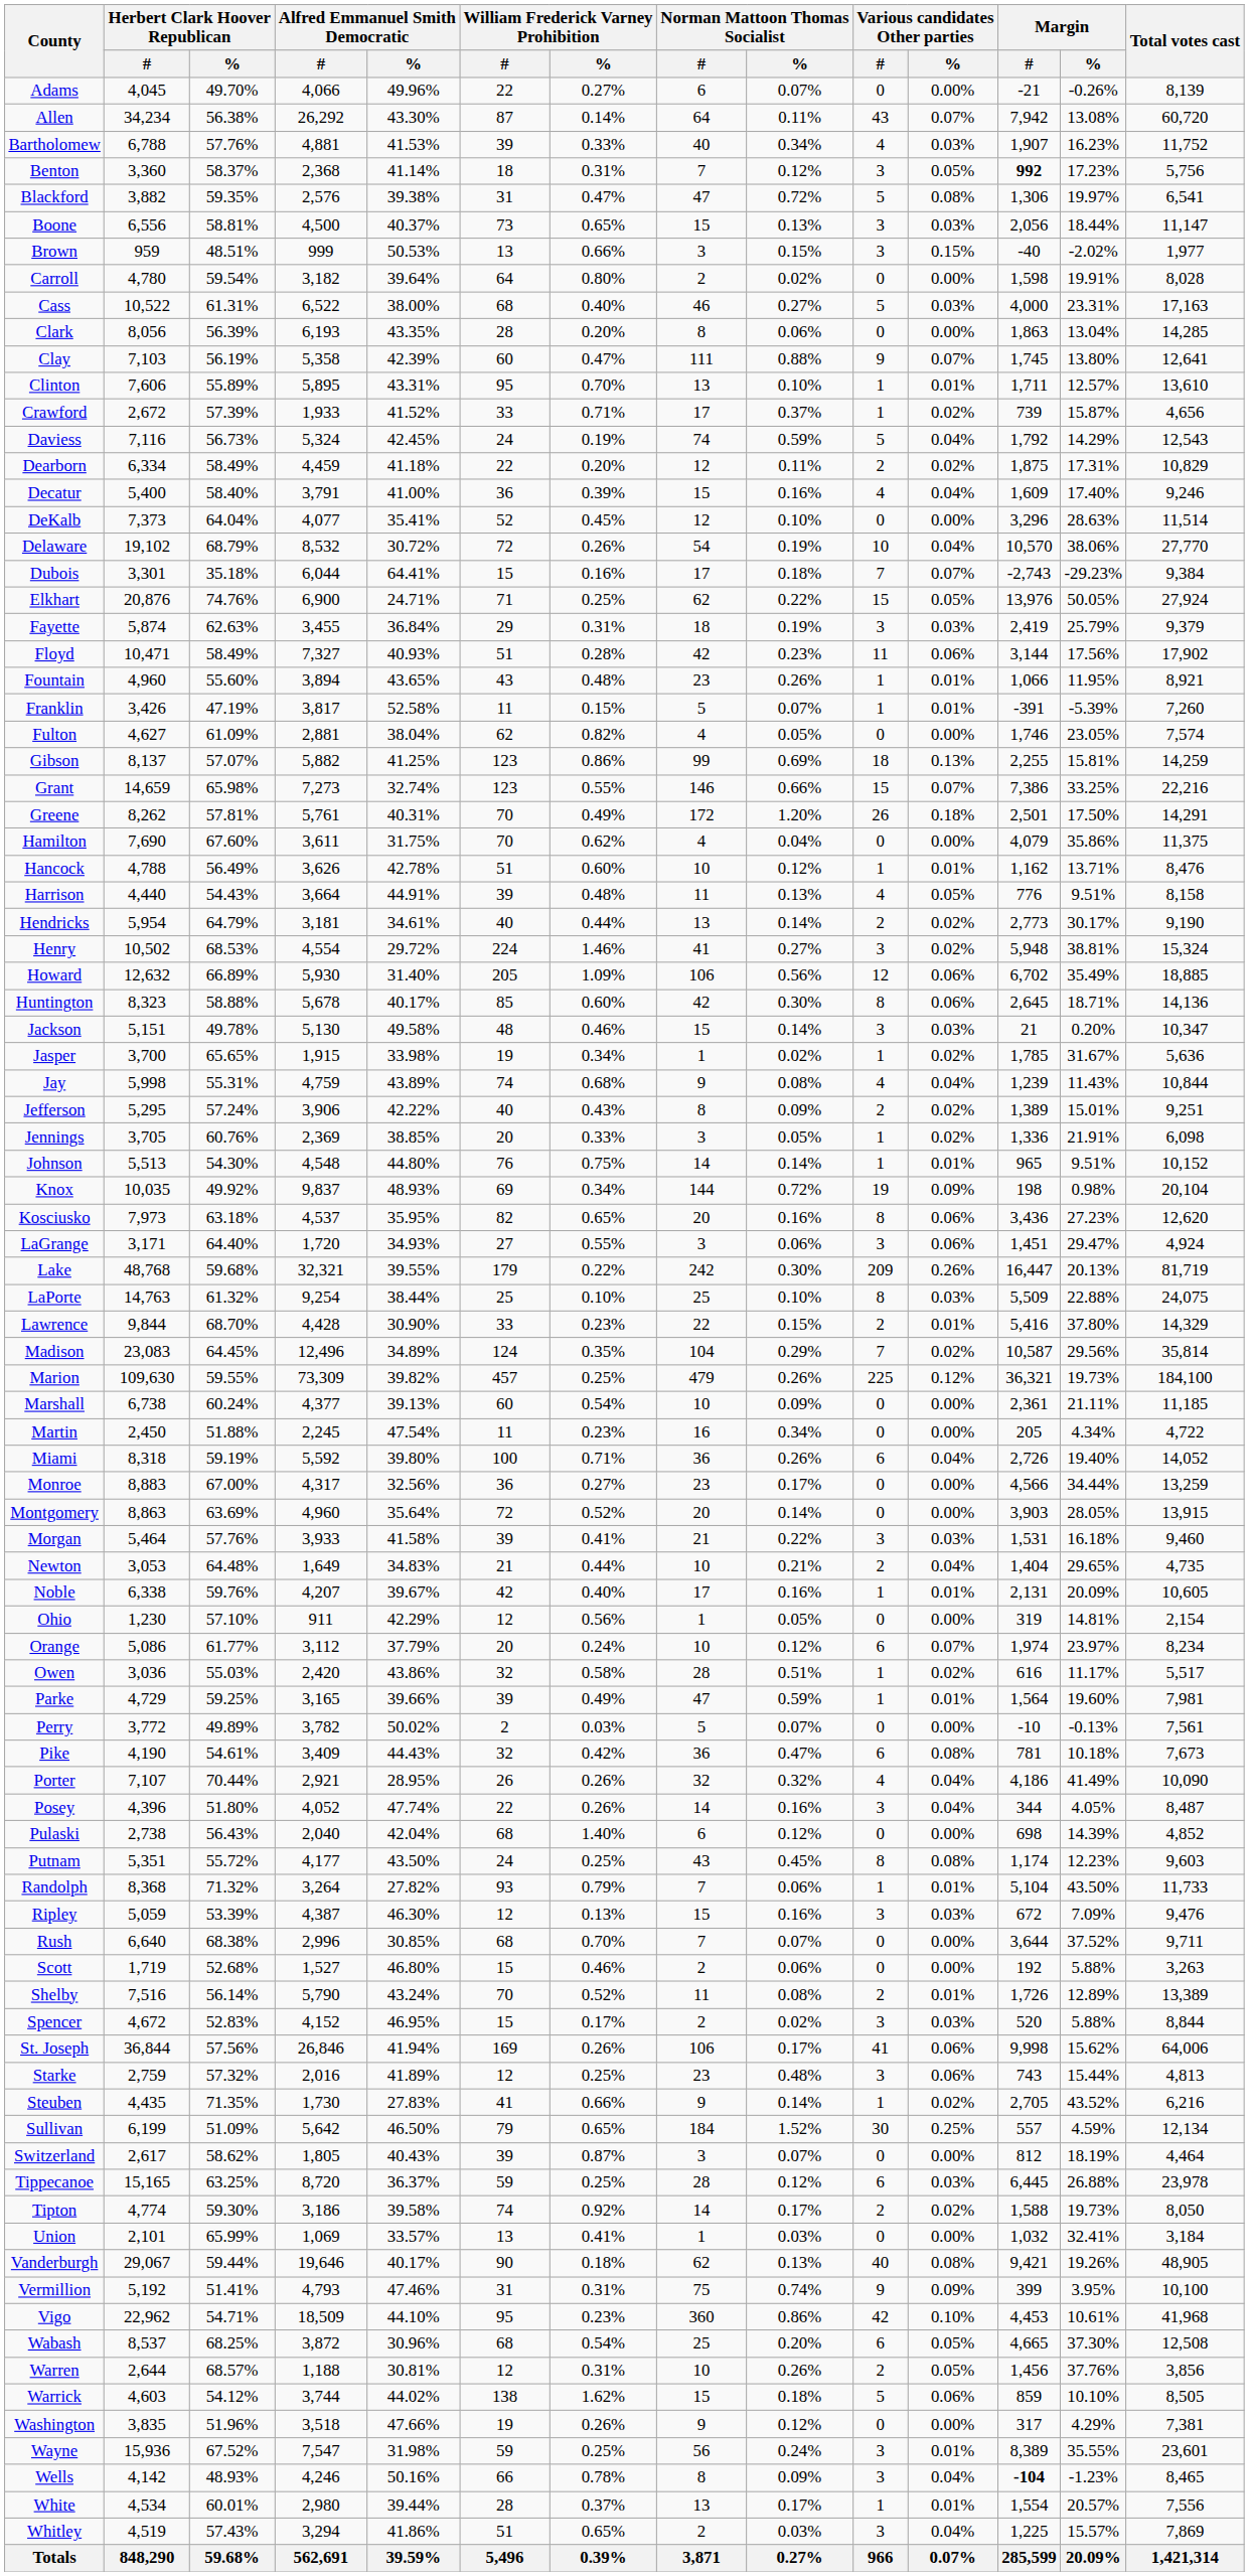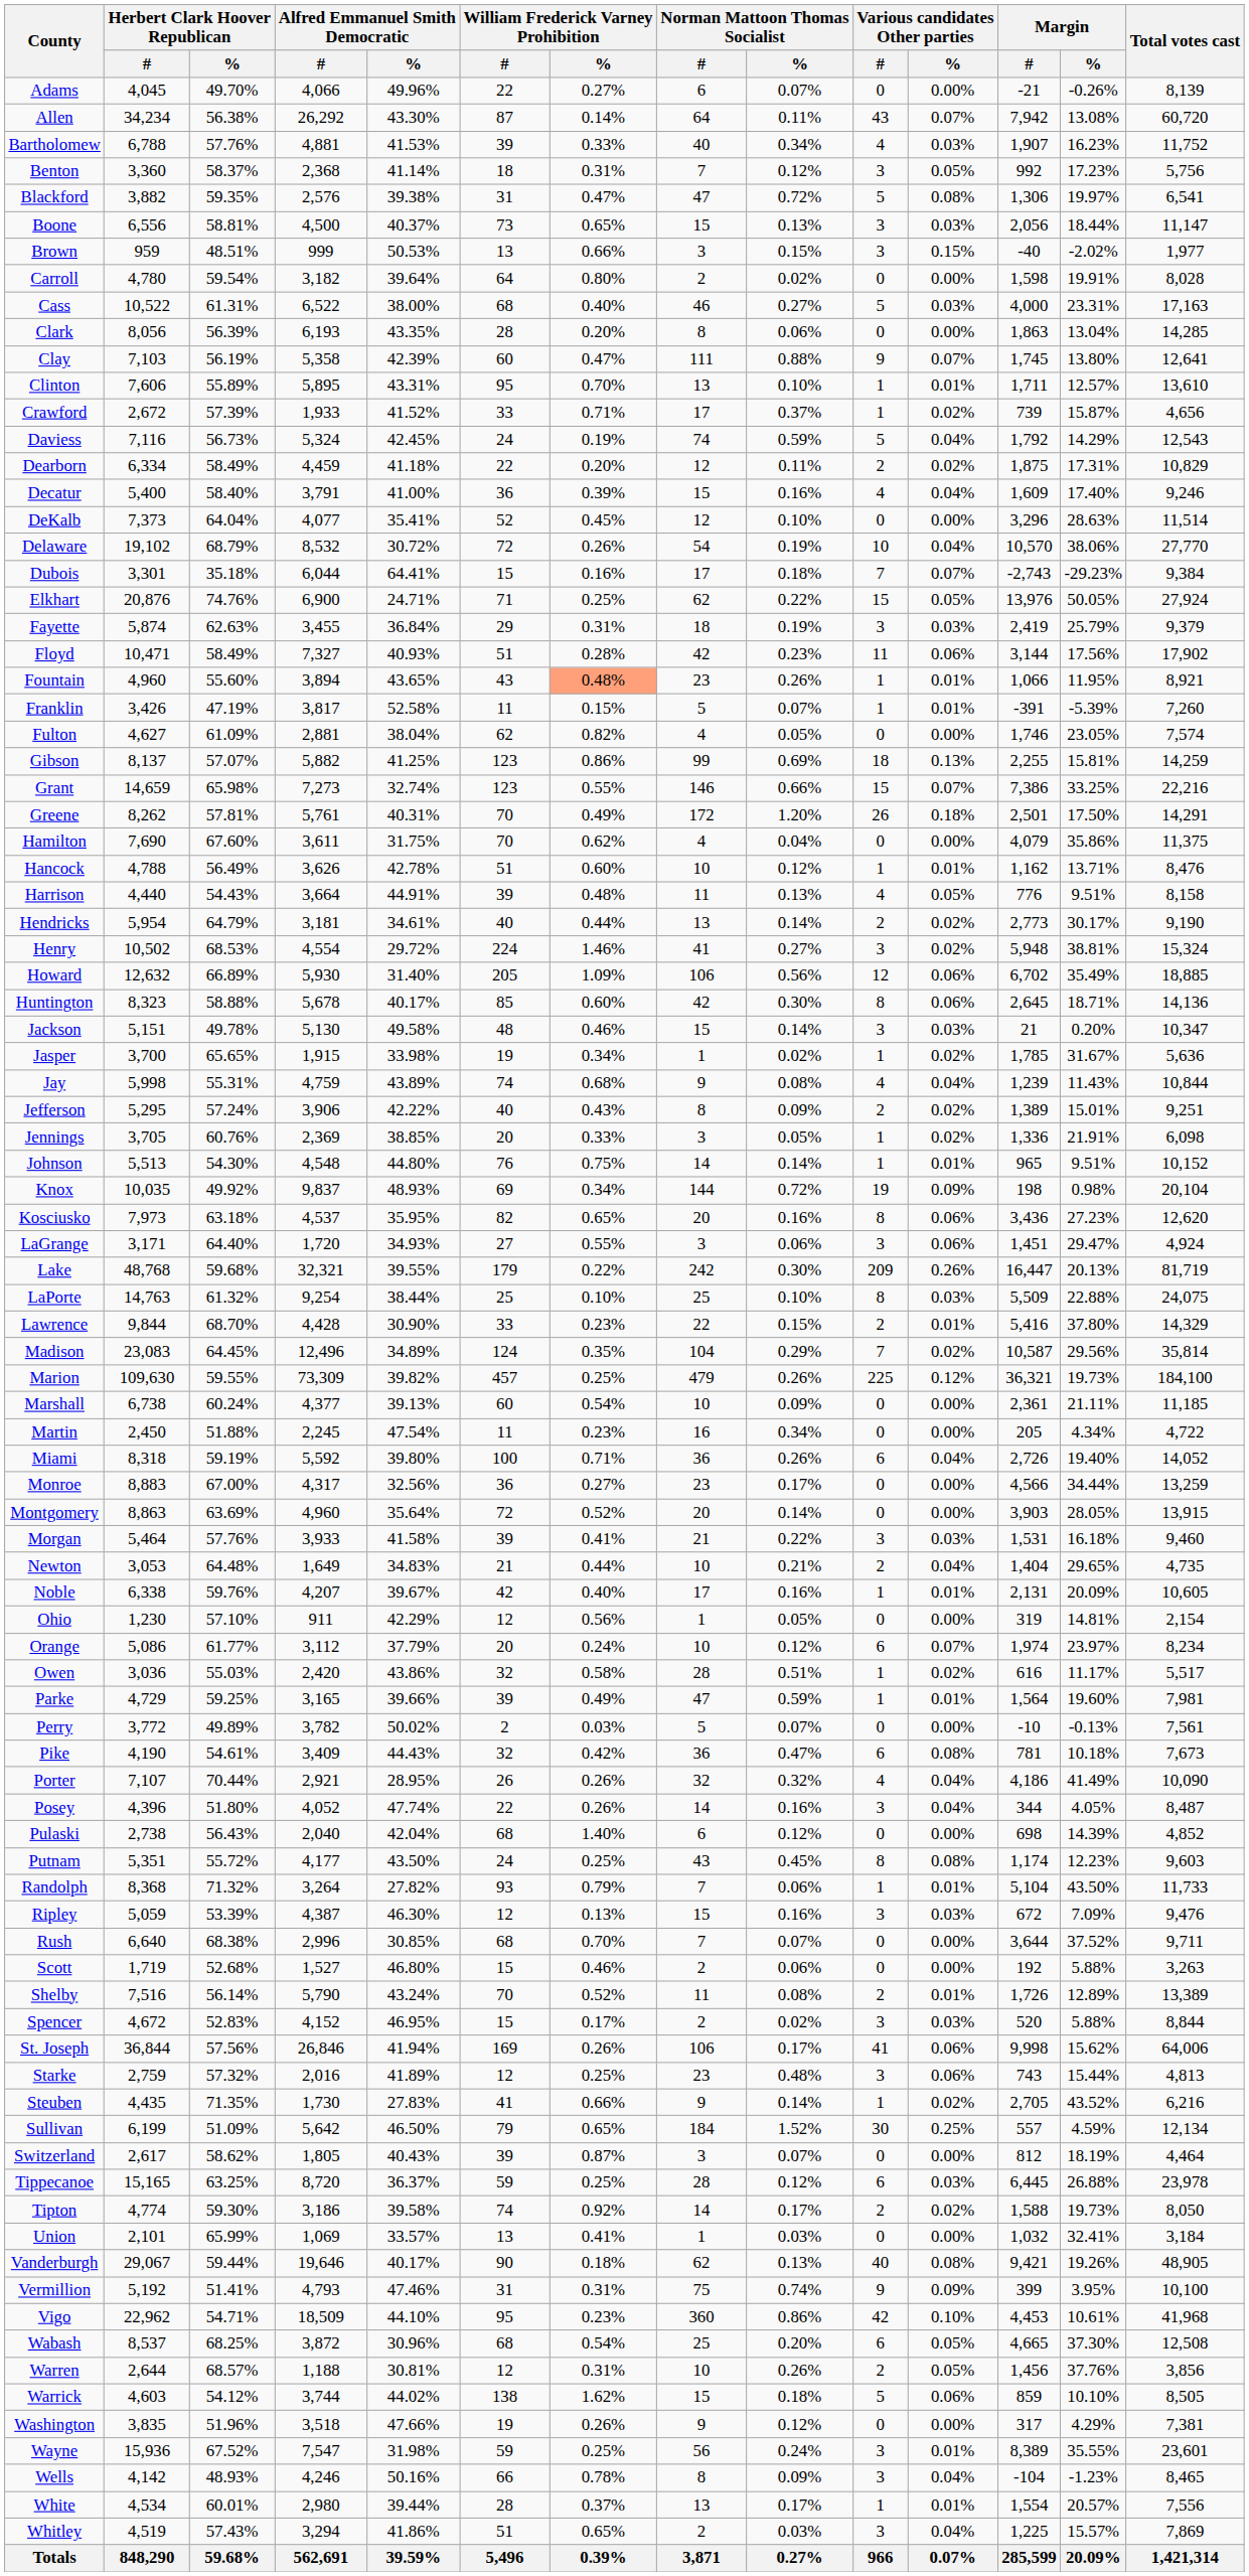Benton | Margin / #: bold -> normal
Fountain | William Frederick Varney Prohibition / %: no background -> lightsalmon background
Wells | Margin / #: bold -> normal
